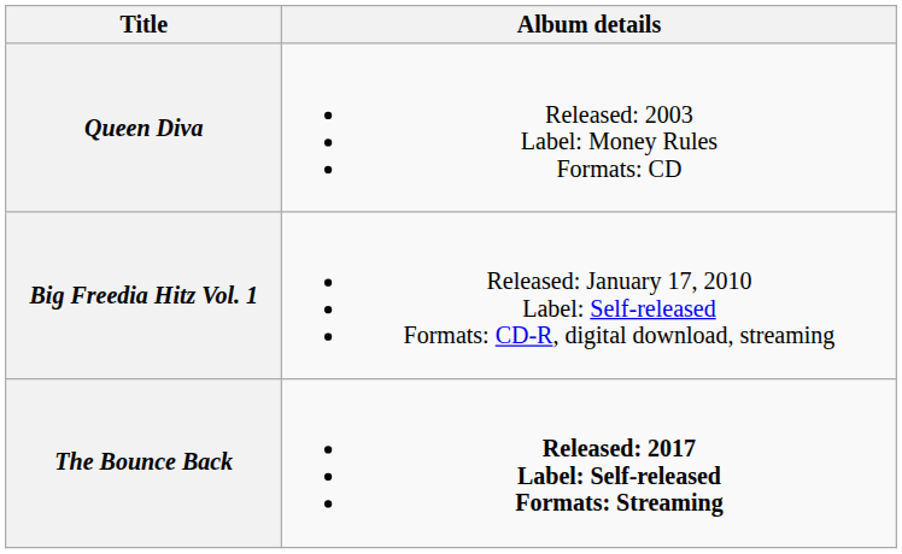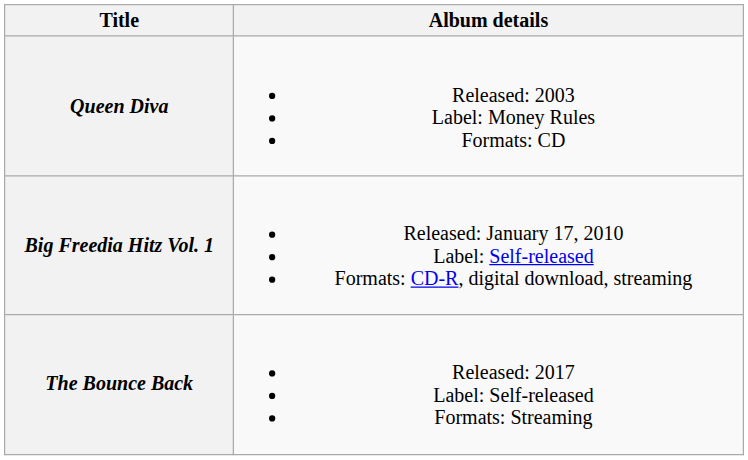The Bounce Back | Album details: bold -> normal
